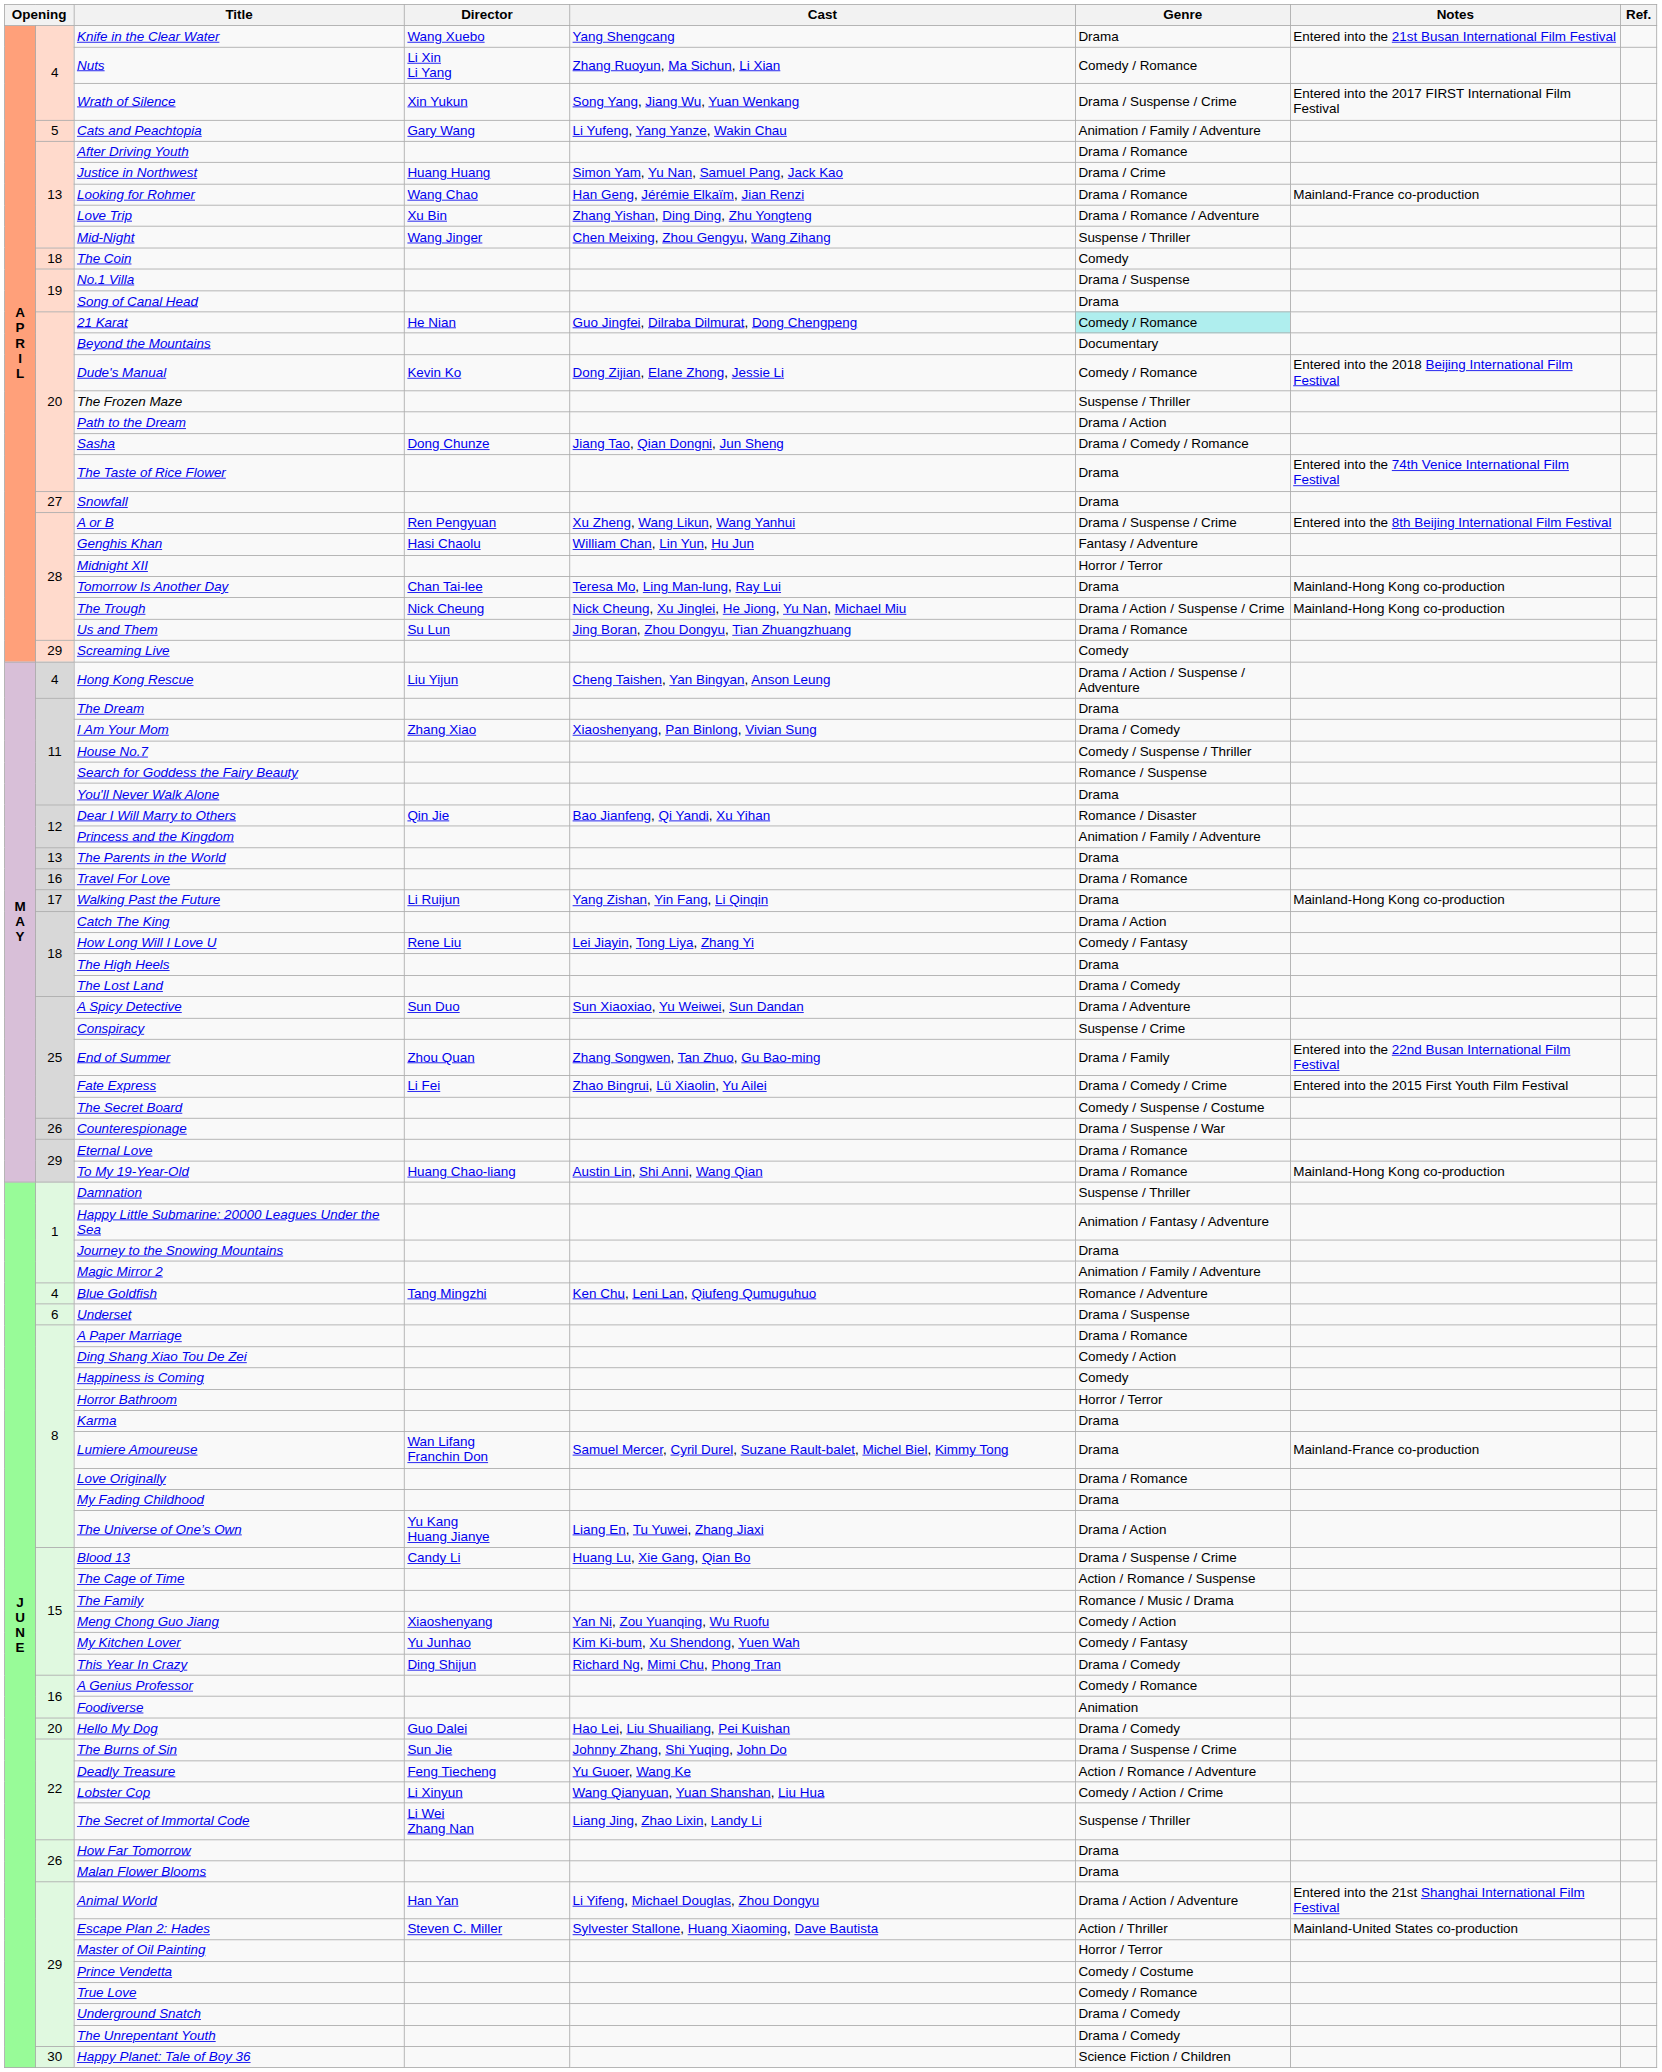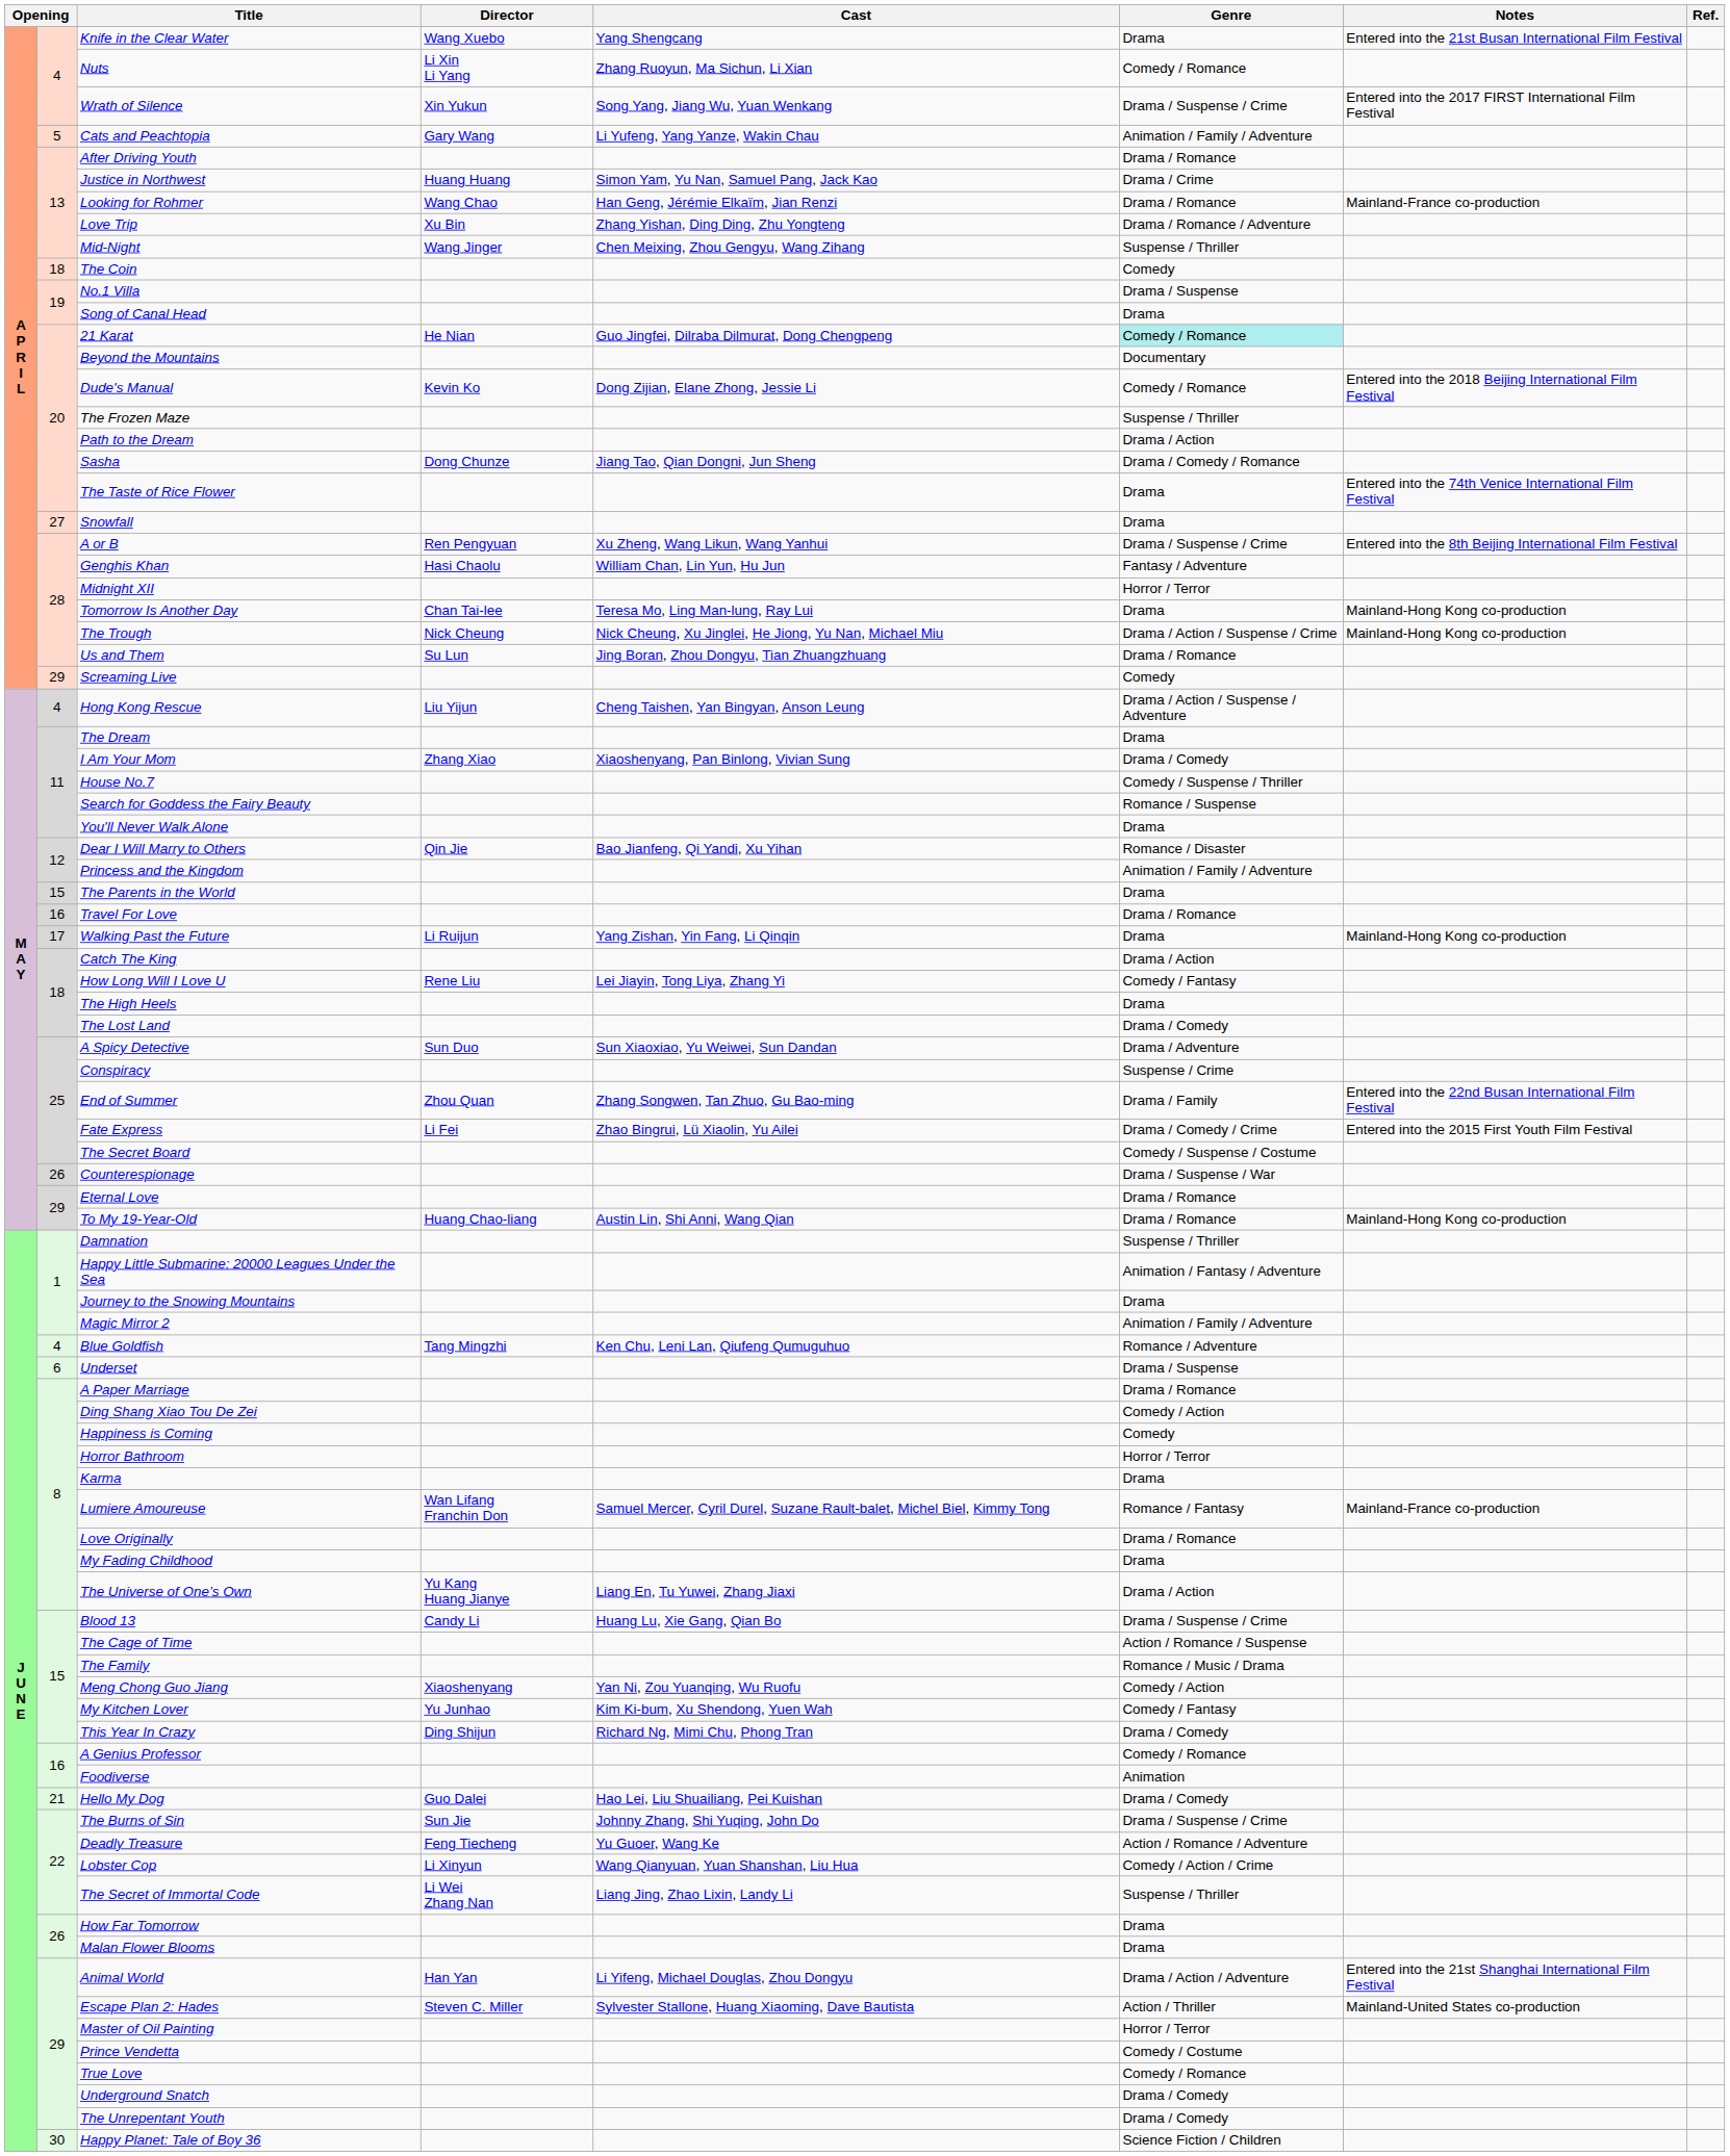The Parents in the World | column 2: 13 -> 15
Lumiere Amoureuse | Genre: Drama -> Romance / Fantasy
Hello My Dog | column 2: 20 -> 21
